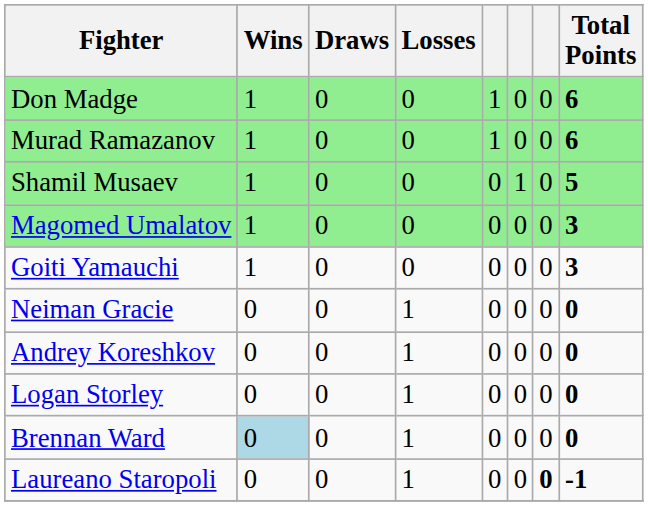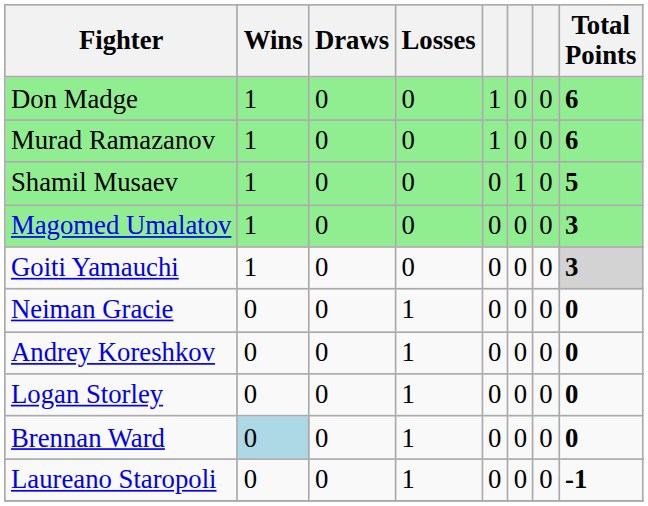Goiti Yamauchi | Total Points: no background -> lightgrey background
Laureano Staropoli | column 7: bold -> normal
